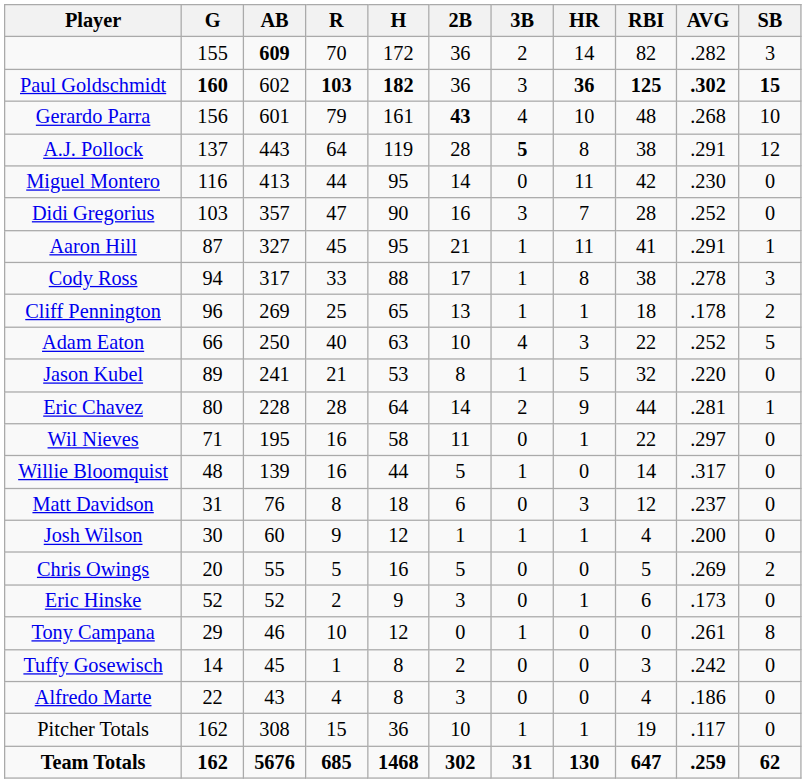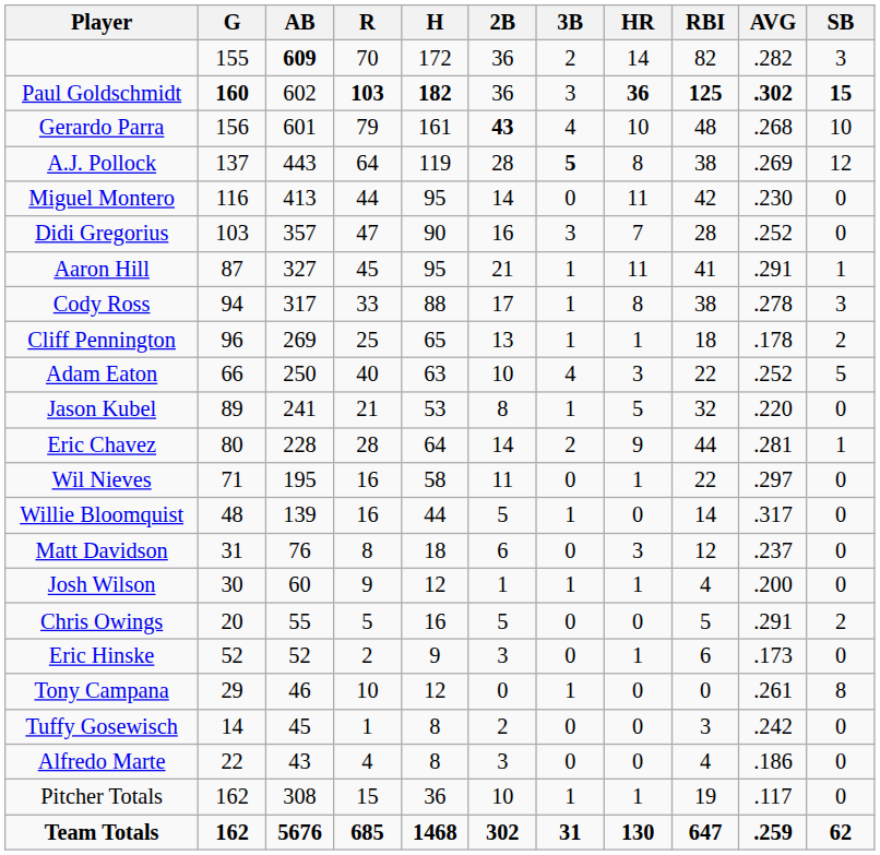A.J. Pollock | AVG: .291 -> .269
Chris Owings | AVG: .269 -> .291
